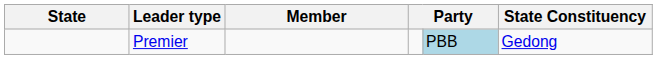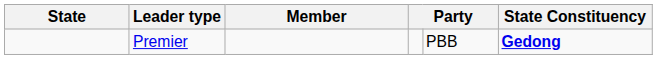Premier | column 5: lightblue background -> no background
Premier | State Constituency: normal -> bold
